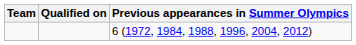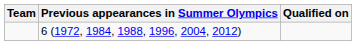columns swapped: Qualified on <-> Previous appearances in Summer Olympics
